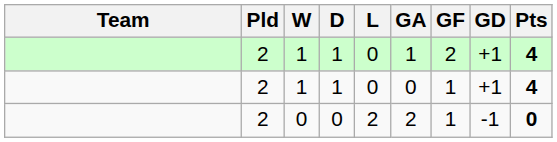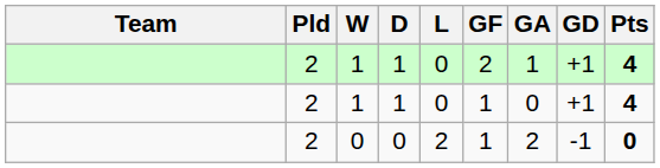columns swapped: GF <-> GA
